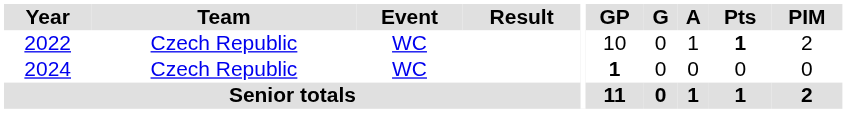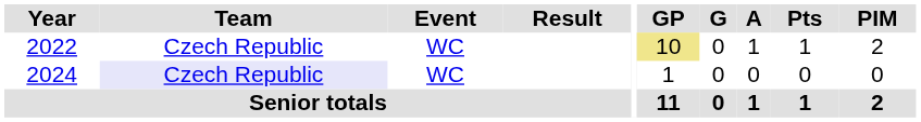2022 | GP: no background -> khaki background
2022 | Pts: bold -> normal
2024 | Team: no background -> lavender background
2024 | GP: bold -> normal
